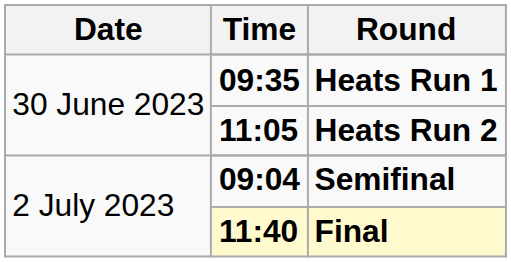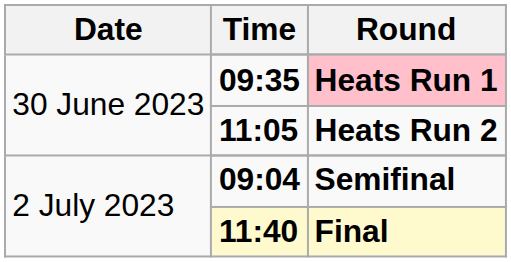09:35 | Round: no background -> pink background
